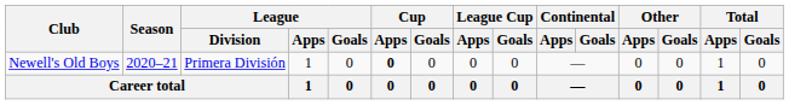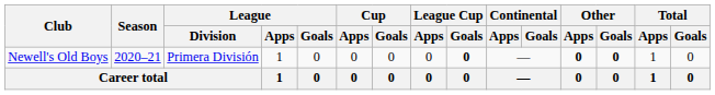Newell's Old Boys | Cup / Apps: bold -> normal
Newell's Old Boys | League Cup / Goals: normal -> bold
Newell's Old Boys | Other / Apps: normal -> bold
Newell's Old Boys | Other / Goals: normal -> bold
